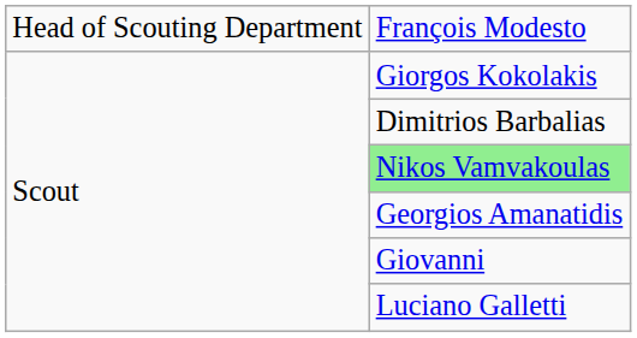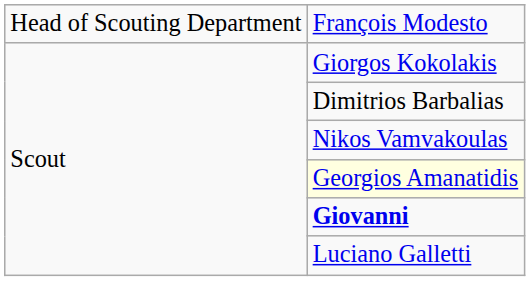Nikos Vamvakoulas | column 2: lightgreen background -> no background
Georgios Amanatidis | column 2: no background -> lightyellow background
Giovanni | column 2: normal -> bold
